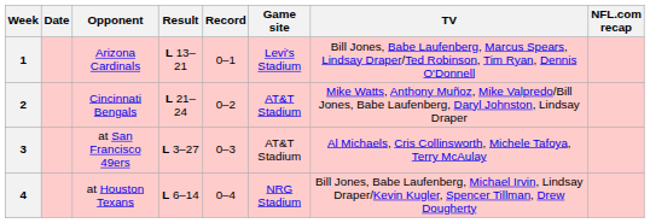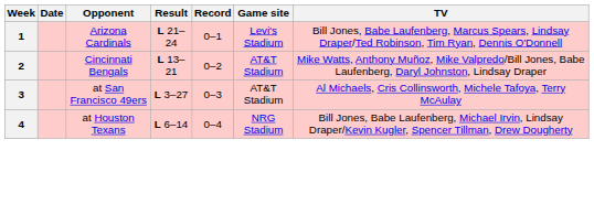- column: NFL.com recap
1 | Result: L 13–21 -> L 21–24
2 | Result: L 21–24 -> L 13–21
